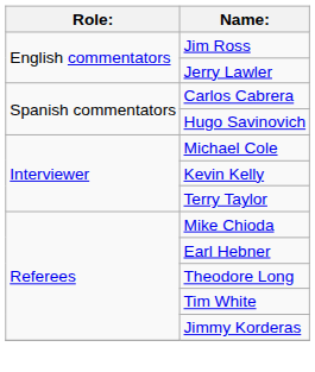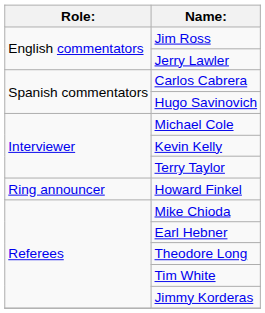+ row: Ring announcer | Howard Finkel
